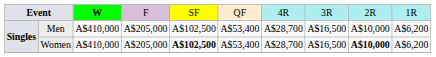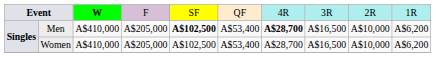Men | column 5: normal -> bold
Men | column 7: normal -> bold
Women | column 5: bold -> normal
Women | column 9: bold -> normal
